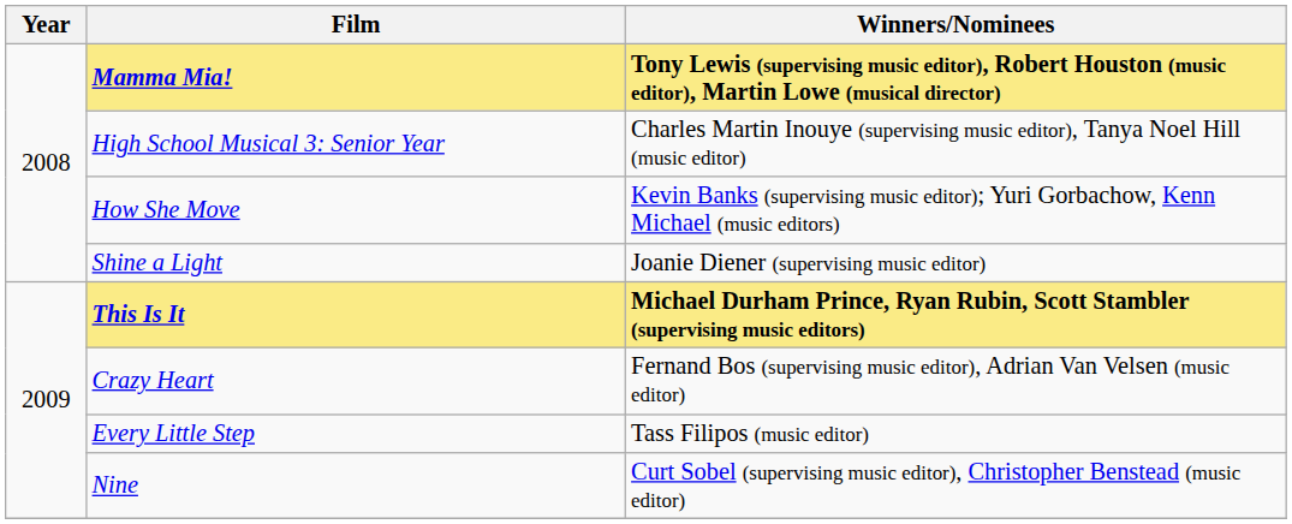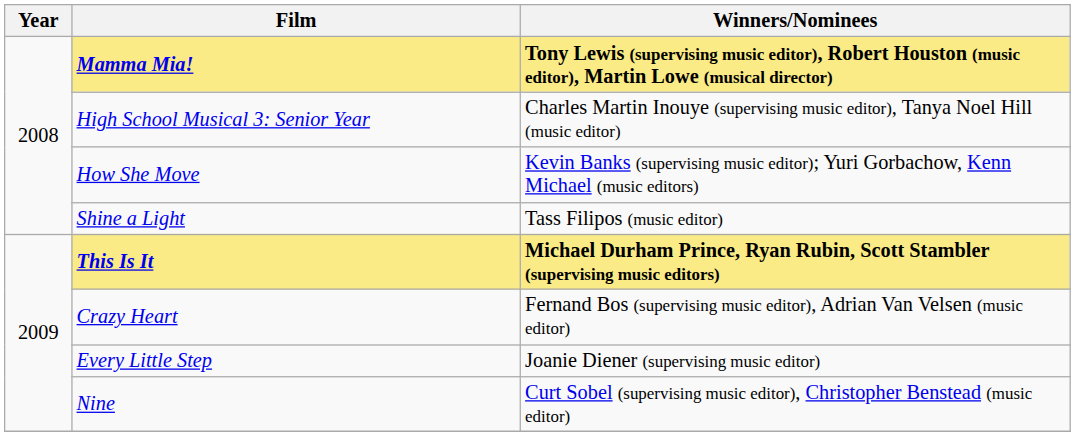Shine a Light | Winners/Nominees: Joanie Diener (supervising music editor) -> Tass Filipos (music editor)
Every Little Step | Winners/Nominees: Tass Filipos (music editor) -> Joanie Diener (supervising music editor)
